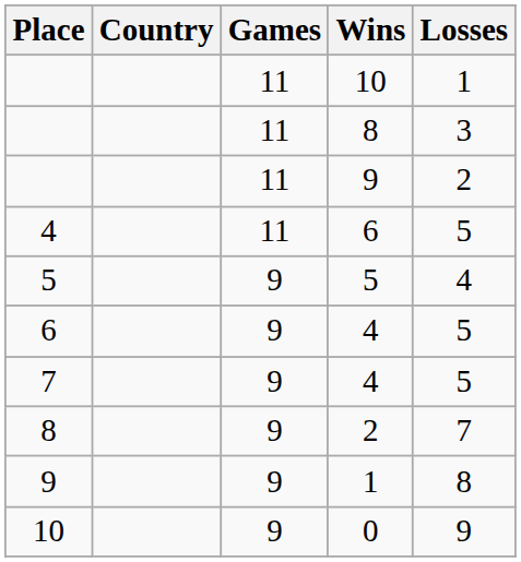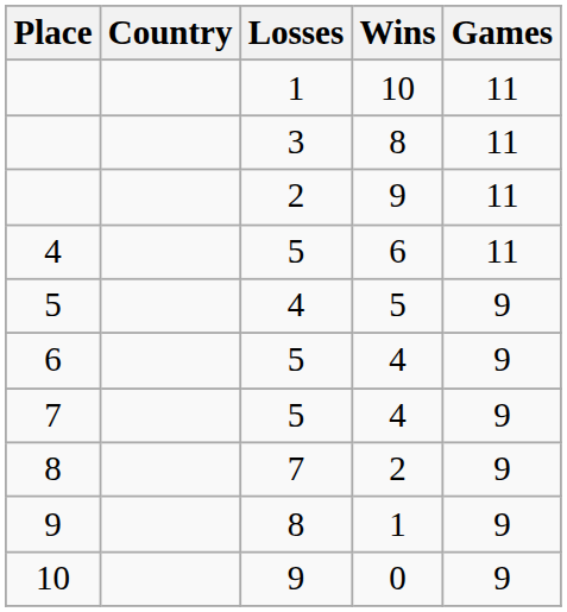columns swapped: Games <-> Losses
